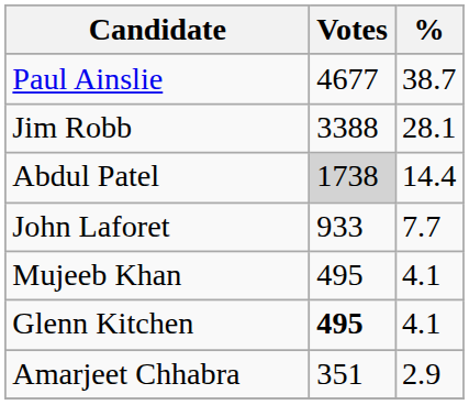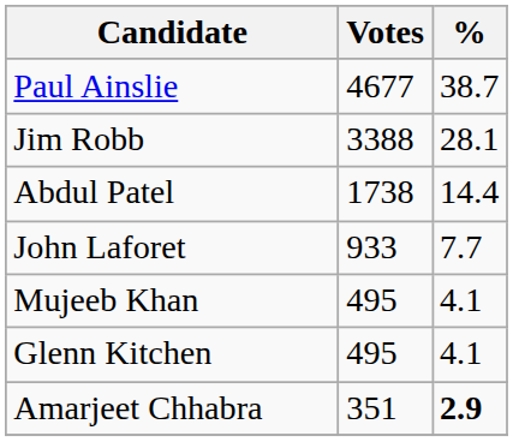Abdul Patel | Votes: lightgrey background -> no background
Glenn Kitchen | Votes: bold -> normal
Amarjeet Chhabra | %: normal -> bold
